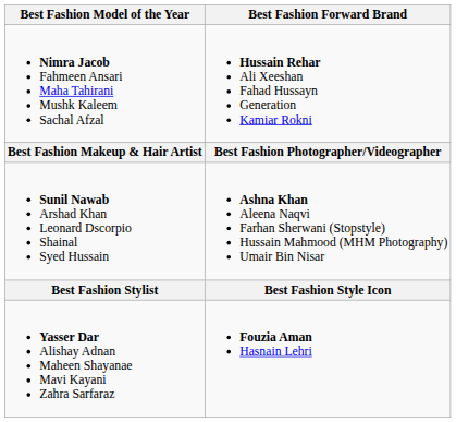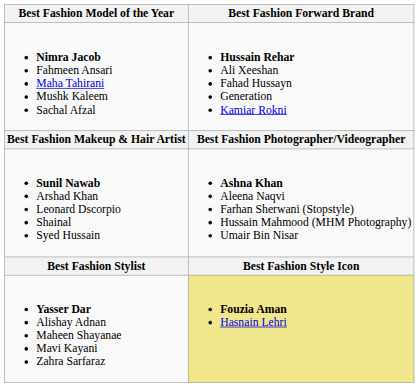row 6 | Best Fashion Forward Brand: no background -> khaki background
